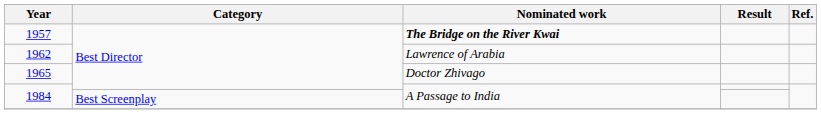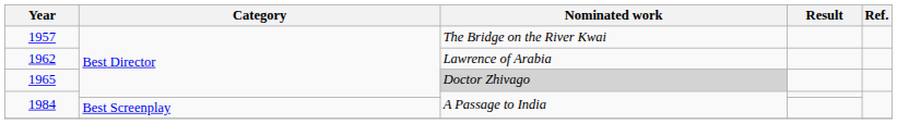1957 | Nominated work: bold -> normal
1965 | Nominated work: no background -> lightgrey background
